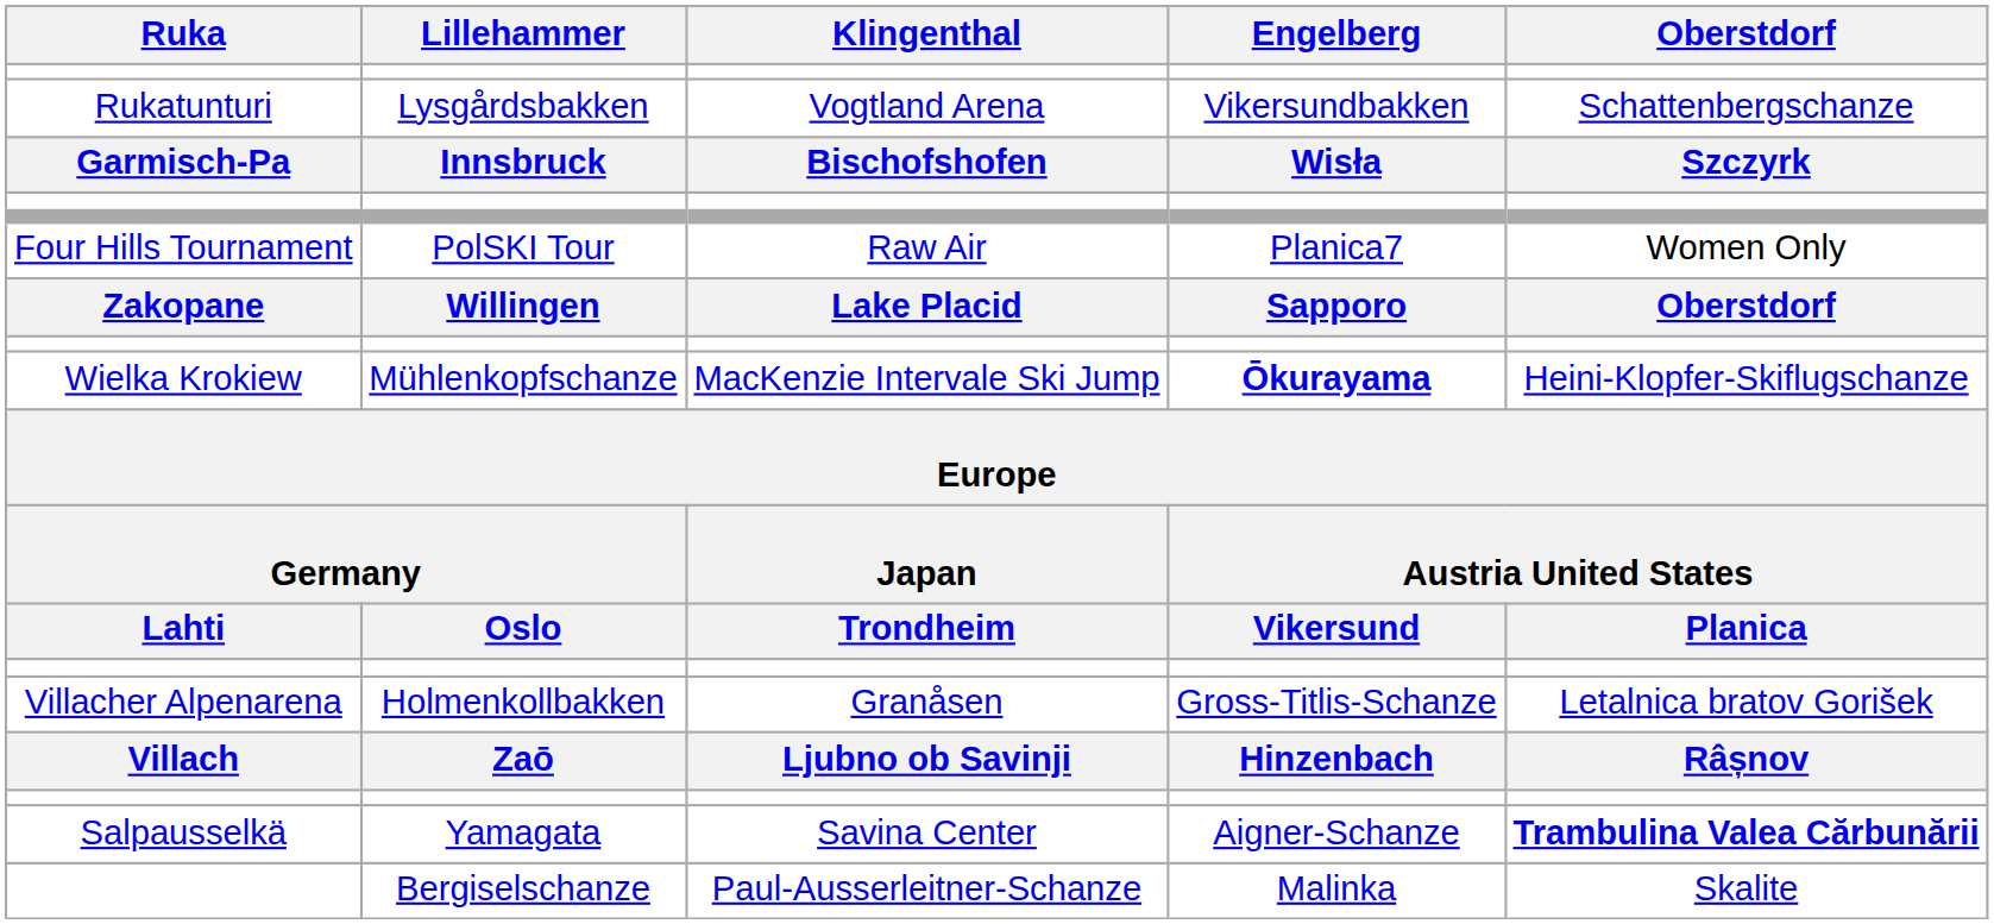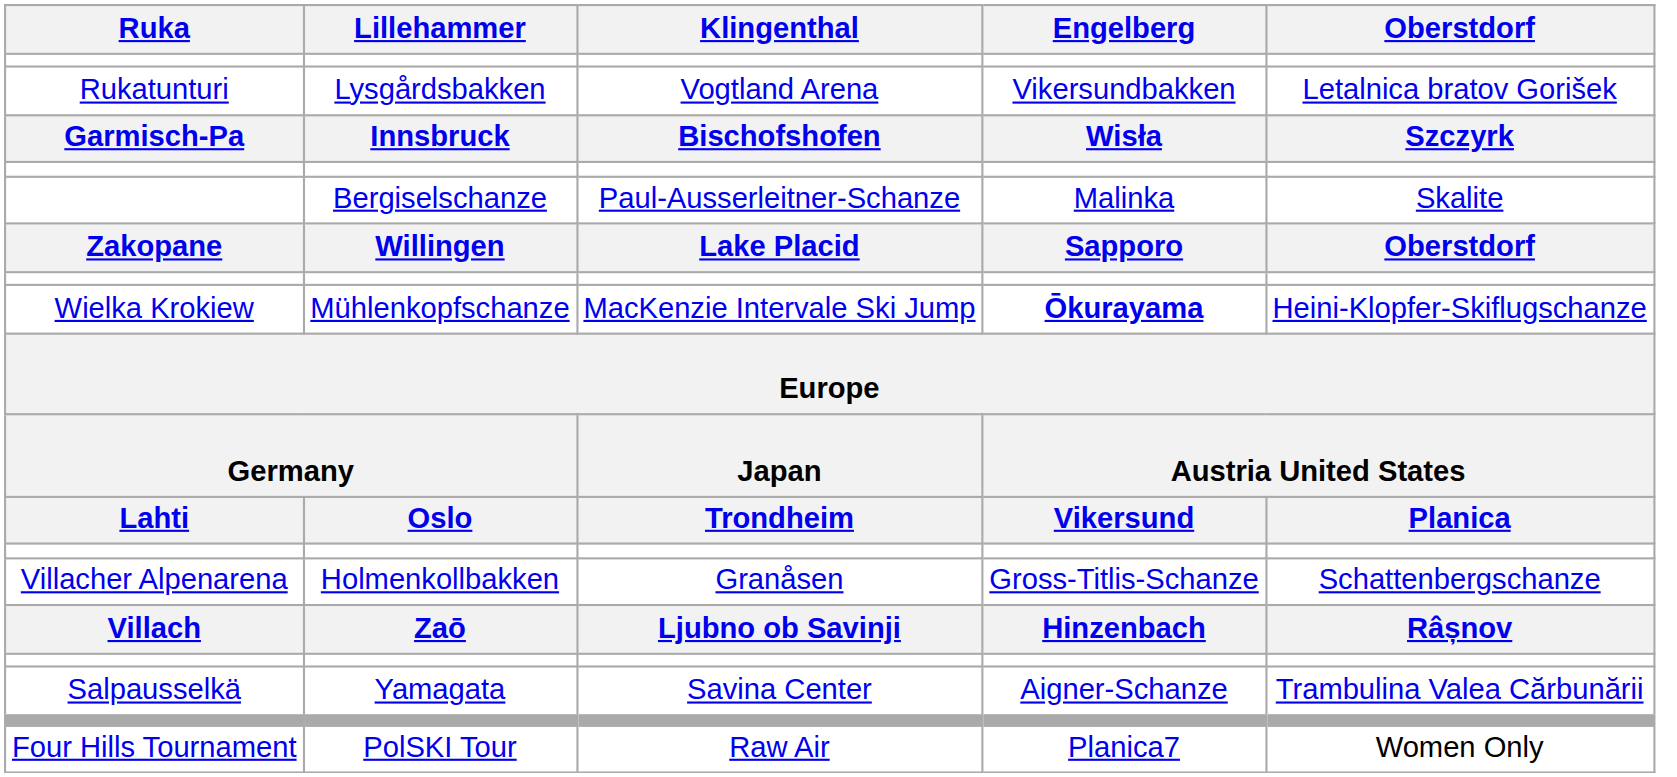Lysgårdsbakken | Oberstdorf: Schattenbergschanze -> Letalnica bratov Gorišek
rows swapped: Bergiselschanze <-> PolSKI Tour
Holmenkollbakken | Oberstdorf: Letalnica bratov Gorišek -> Schattenbergschanze
Yamagata | Oberstdorf: bold -> normal
